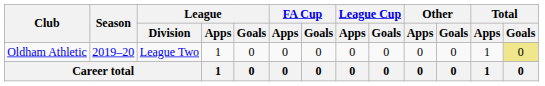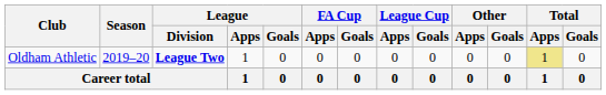Oldham Athletic | League / Division: normal -> bold
Oldham Athletic | Total / Apps: no background -> khaki background
Oldham Athletic | Total / Goals: khaki background -> no background
